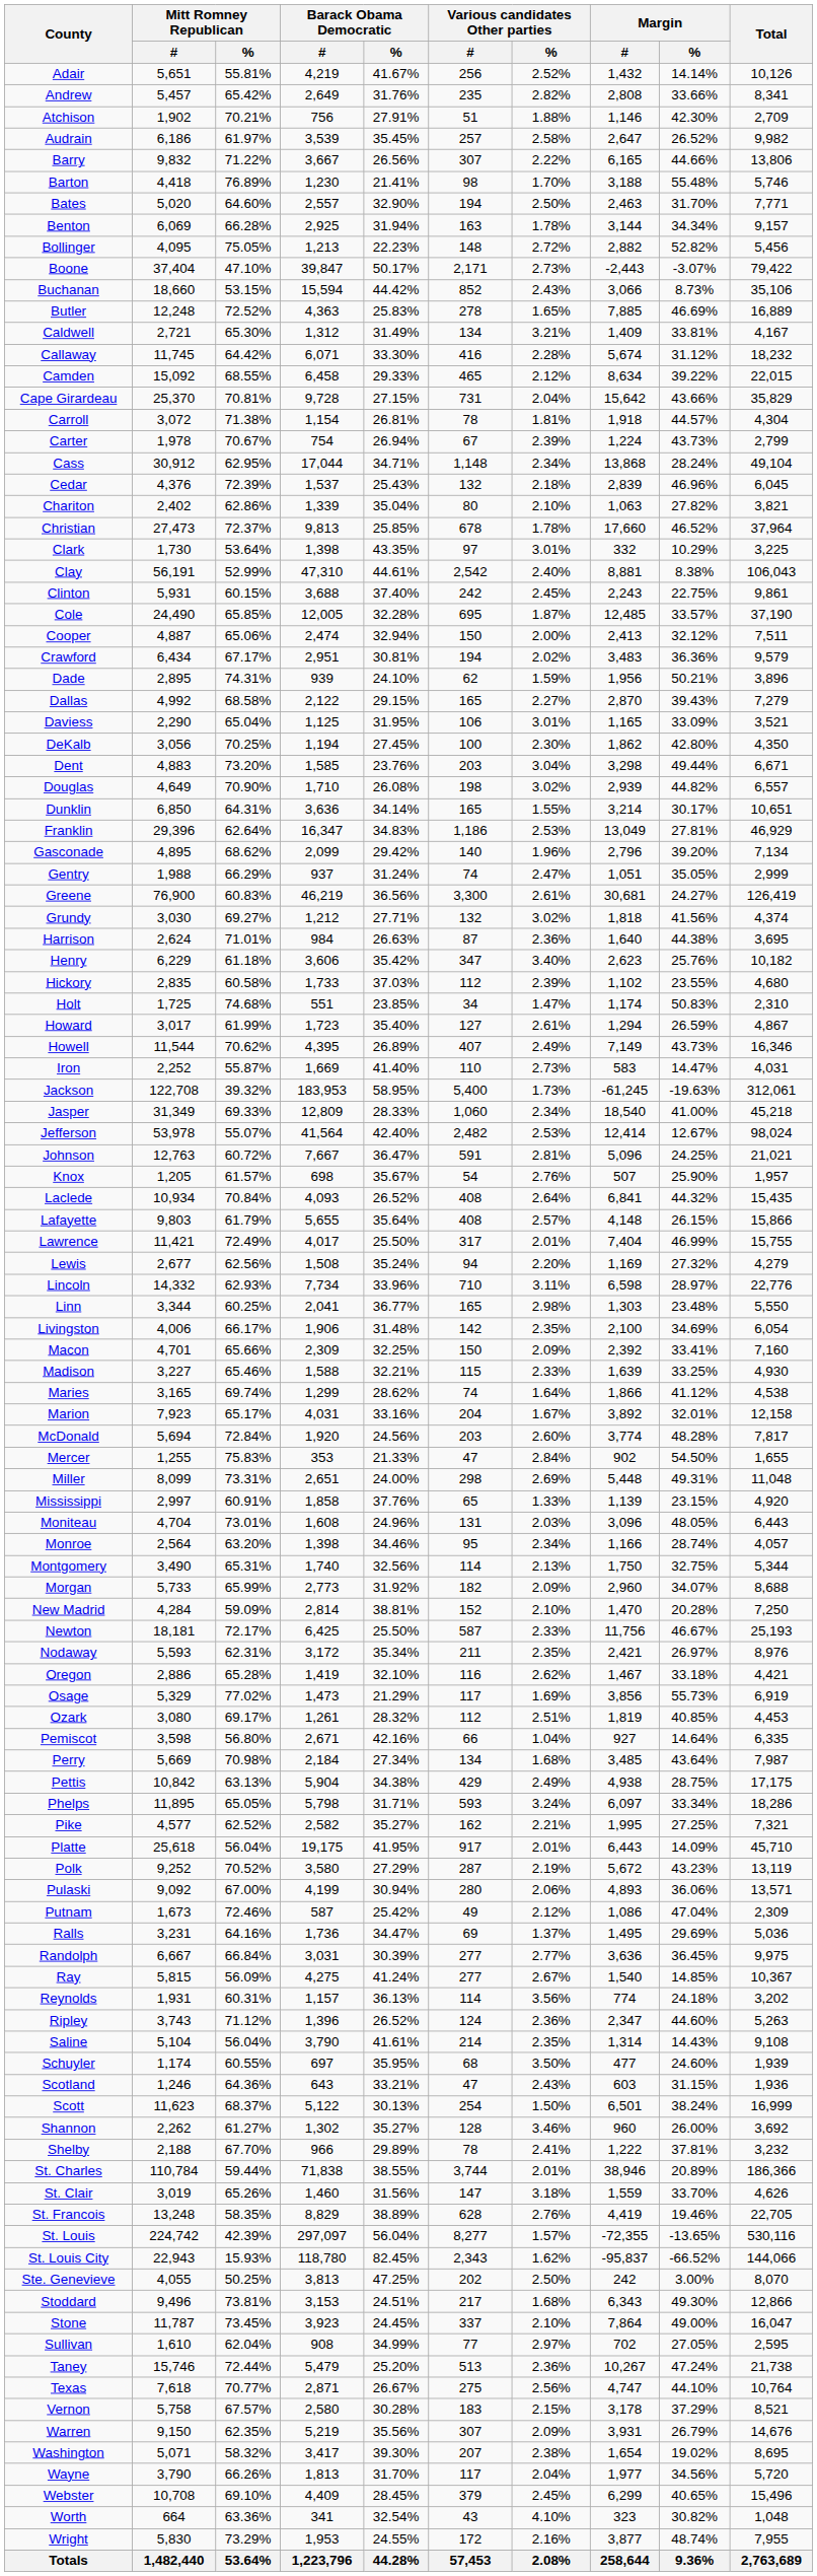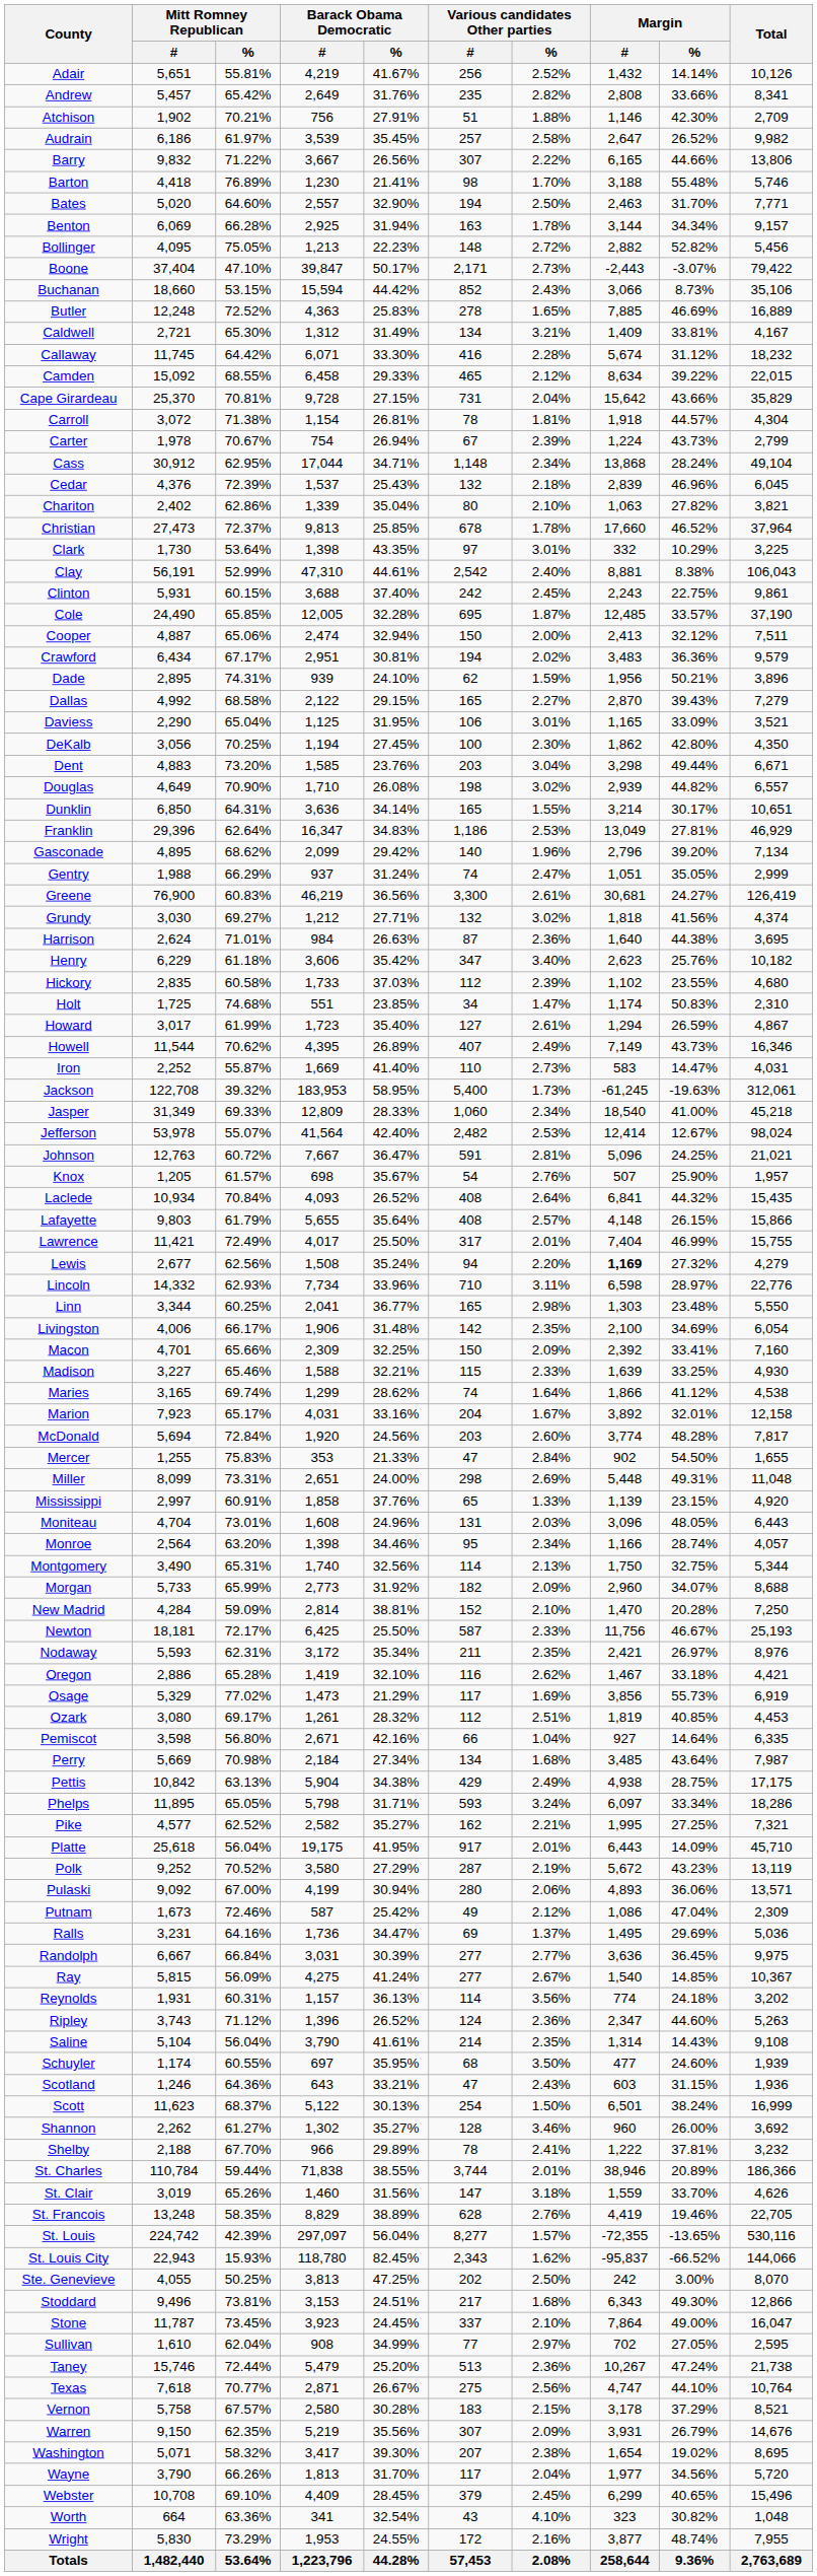Lewis | Margin / #: normal -> bold
